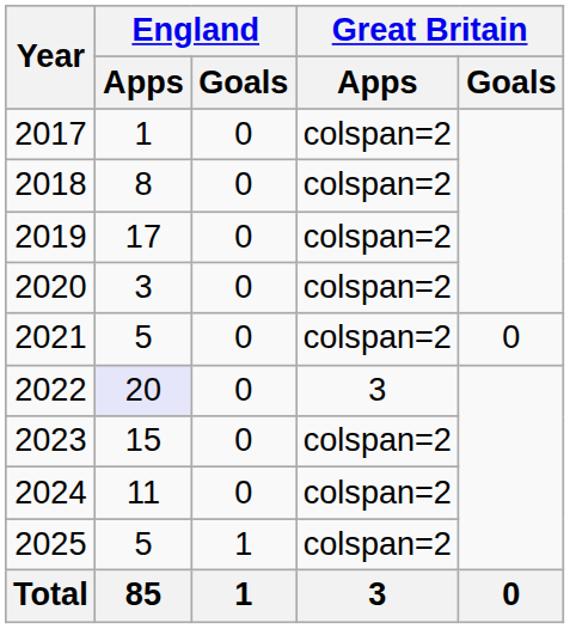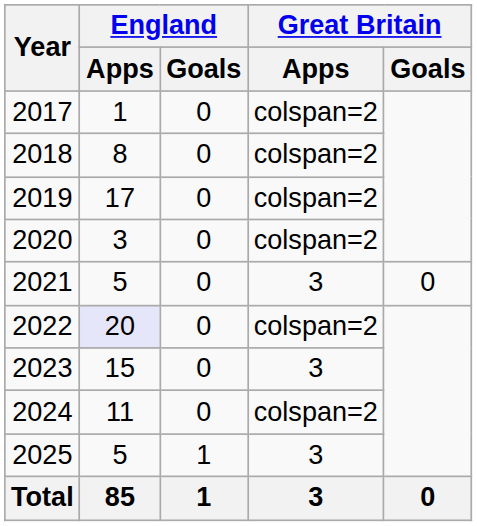2021 | Great Britain / Apps: colspan=2 -> 3
2022 | Great Britain / Apps: 3 -> colspan=2
2023 | Great Britain / Apps: colspan=2 -> 3
2025 | Great Britain / Apps: colspan=2 -> 3
